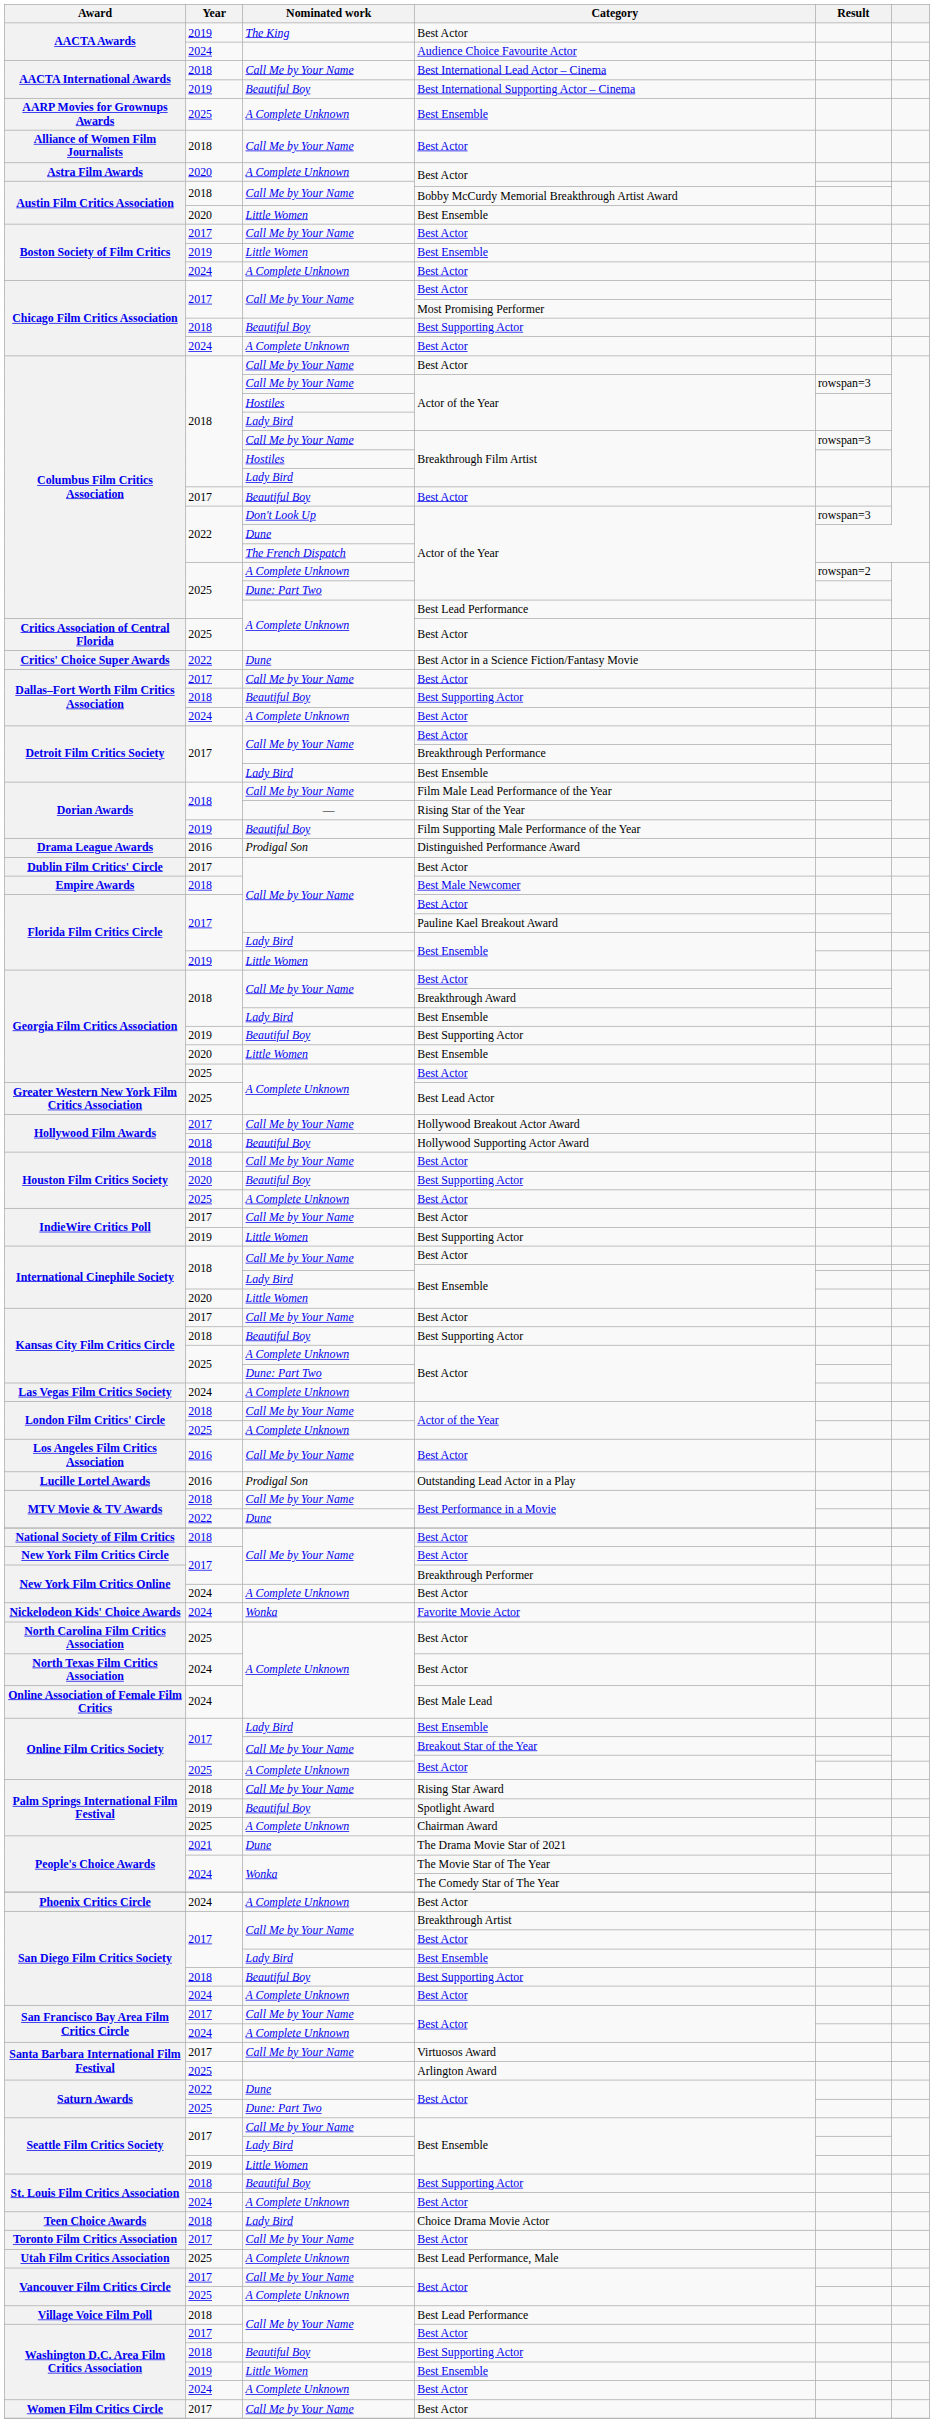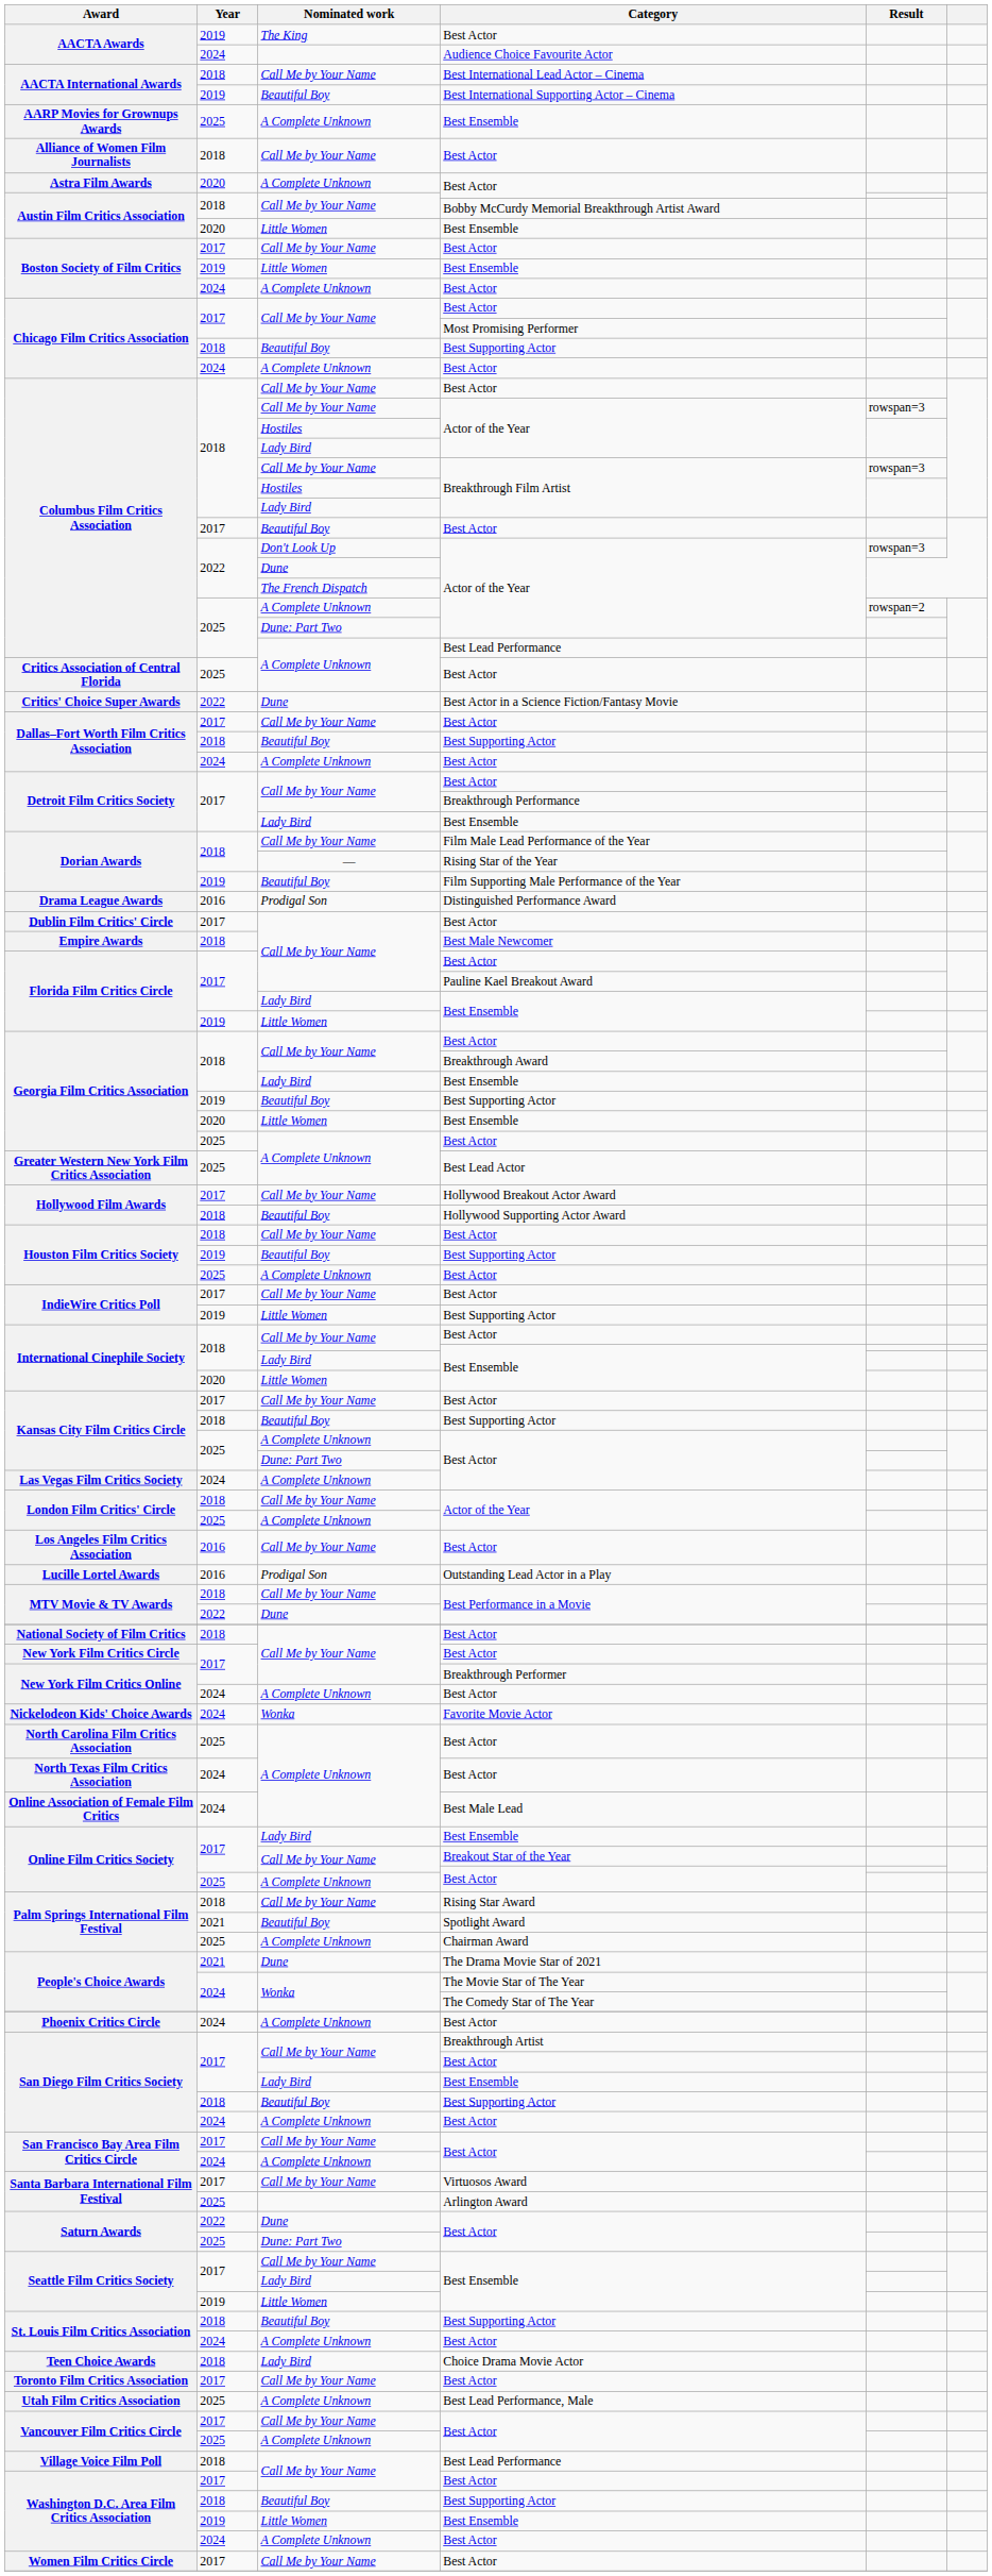Houston Film Critics Society / Beautiful Boy | Year: 2020 -> 2019
Palm Springs International Film Festival / Beautiful Boy | Year: 2019 -> 2021
